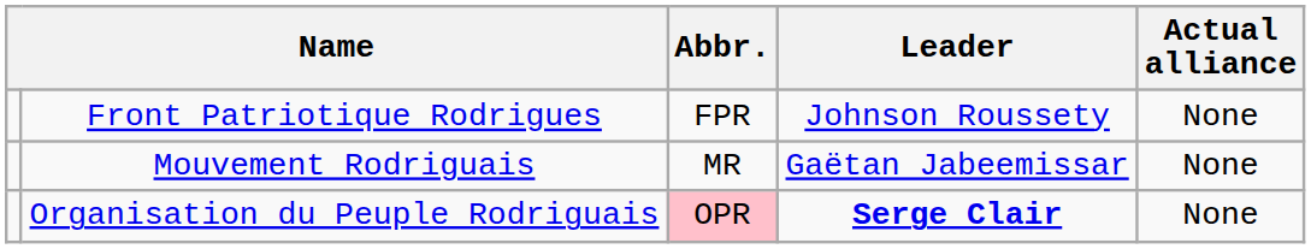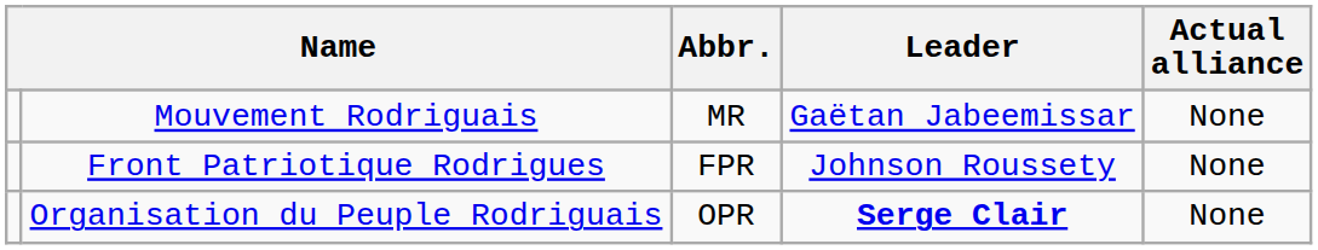rows swapped: Front Patriotique Rodrigues <-> Mouvement Rodriguais
Organisation du Peuple Rodriguais | Abbr.: pink background -> no background
